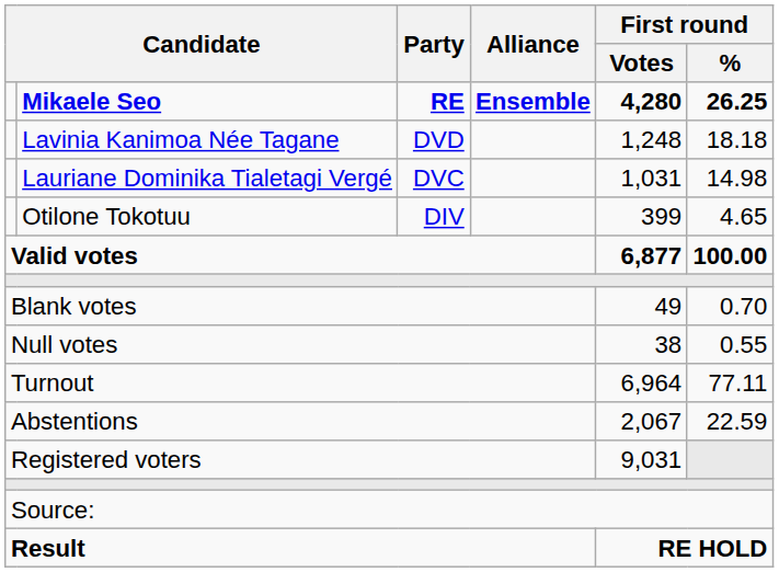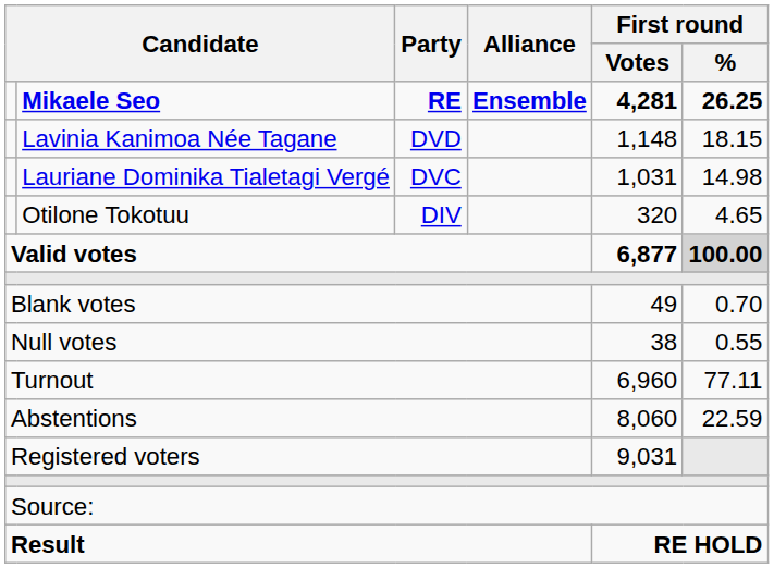Mikaele Seo | First round / Votes: 4,280 -> 4,281
Lavinia Kanimoa Née Tagane | First round / Votes: 1,248 -> 1,148
Lavinia Kanimoa Née Tagane | First round / %: 18.18 -> 18.15
Otilone Tokotuu | First round / Votes: 399 -> 320
Valid votes | First round / %: no background -> lightgrey background
Turnout | First round / Votes: 6,964 -> 6,960
Abstentions | First round / Votes: 2,067 -> 8,060
